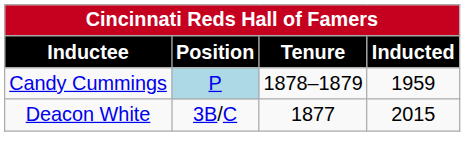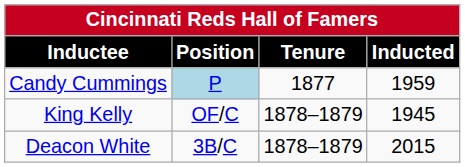Candy Cummings | Tenure: 1878–1879 -> 1877
+ row: King Kelly | OF/C | 1878–1879 | 1945
Deacon White | Tenure: 1877 -> 1878–1879
